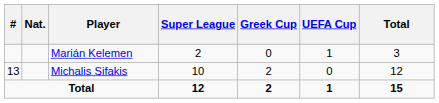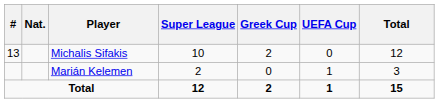rows swapped: Michalis Sifakis <-> Marián Kelemen
